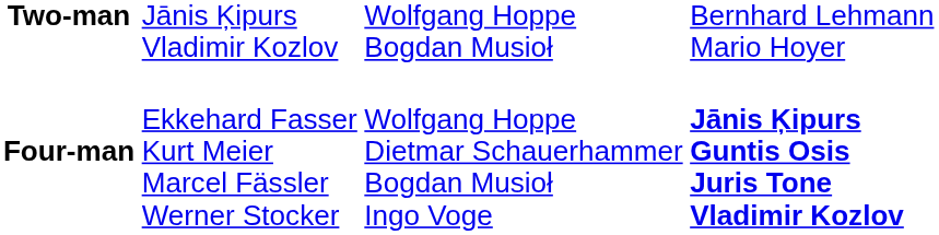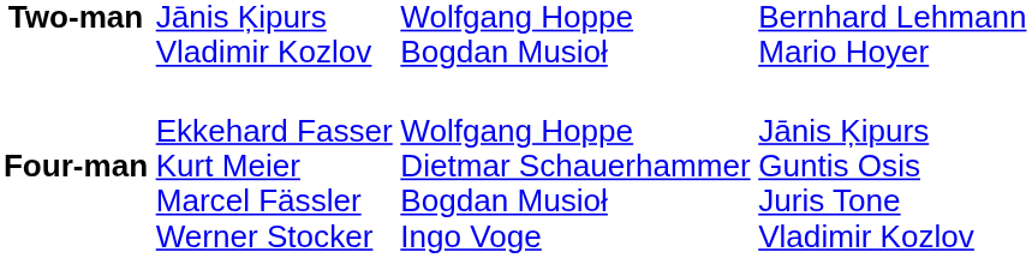Four-man | column 4: bold -> normal
